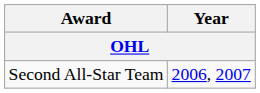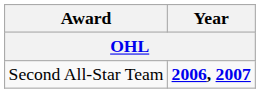row 3 | Year: normal -> bold
